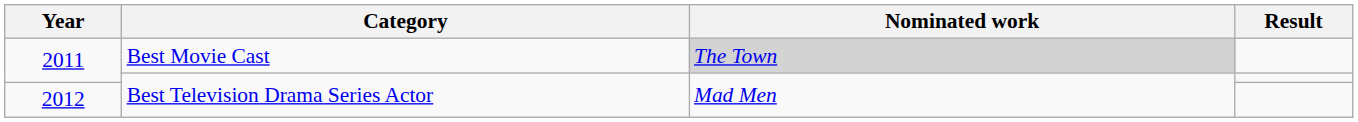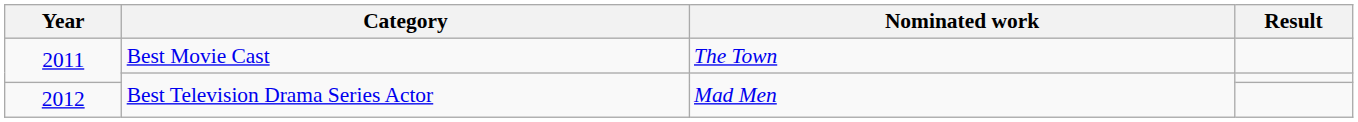2011 / Best Movie Cast | Nominated work: lightgrey background -> no background
